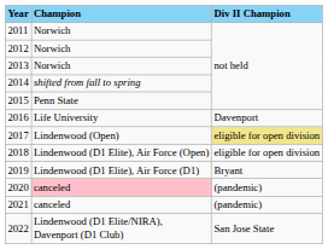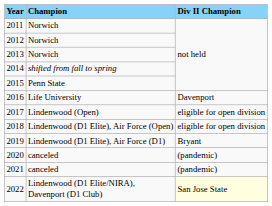2017 | Div II Champion: khaki background -> no background
2020 | Champion: pink background -> no background
2022 | Div II Champion: no background -> lightyellow background
